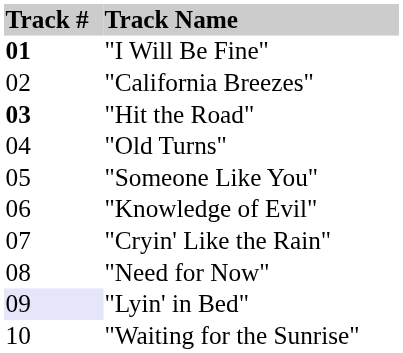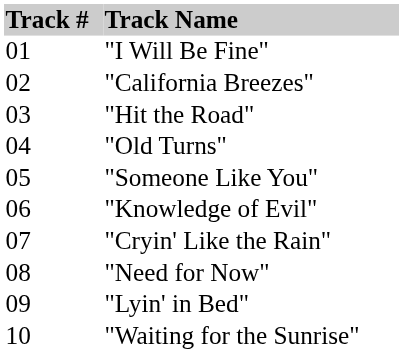"I Will Be Fine" | Track #: bold -> normal
"Hit the Road" | Track #: bold -> normal
"Lyin' in Bed" | Track #: lavender background -> no background
